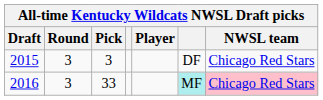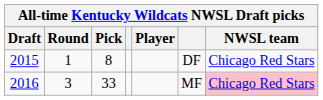2015 | Round: 3 -> 1
2015 | Pick: 3 -> 8
2016 | column 6: paleturquoise background -> no background
